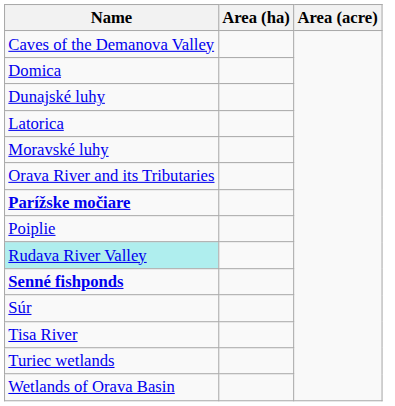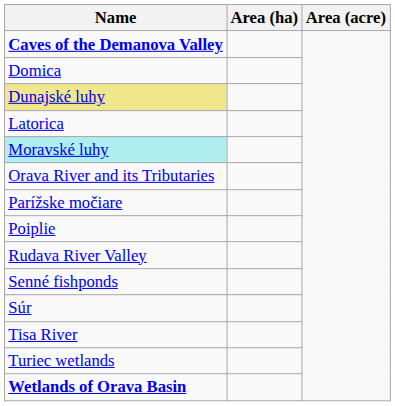Caves of the Demanova Valley | Name: normal -> bold
Dunajské luhy | Name: no background -> khaki background
Moravské luhy | Name: no background -> paleturquoise background
Parížske močiare | Name: bold -> normal
Rudava River Valley | Name: paleturquoise background -> no background
Senné fishponds | Name: bold -> normal
Wetlands of Orava Basin | Name: normal -> bold
